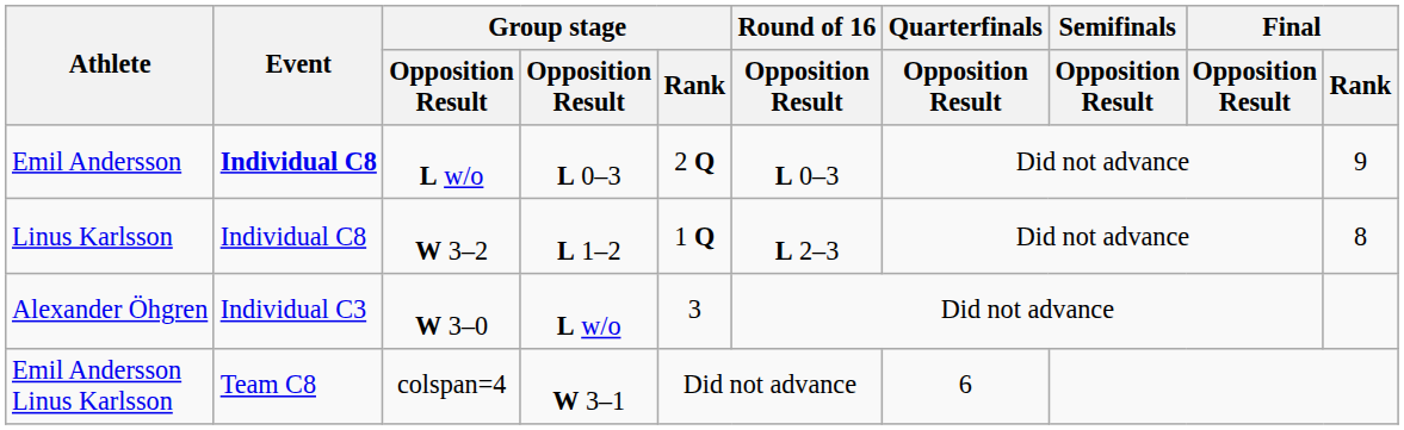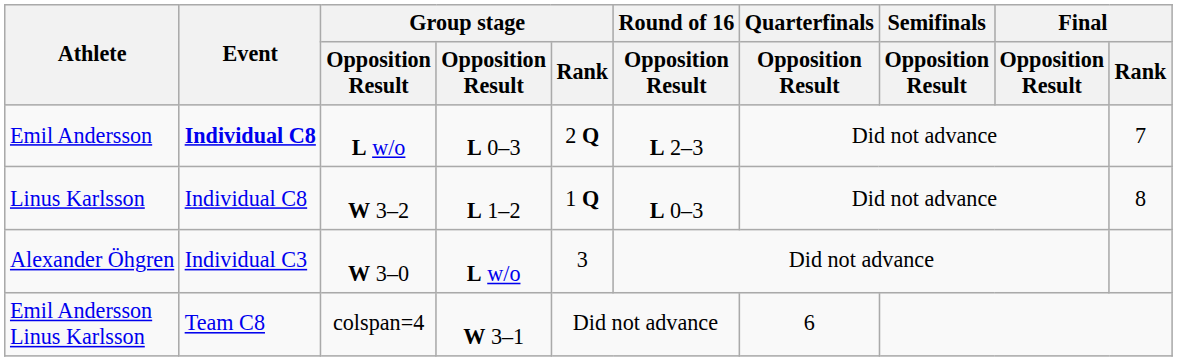Emil Andersson | Round of 16 / Opposition Result: L 0–3 -> L 2–3
Emil Andersson | Final / Rank: 9 -> 7
Linus Karlsson | Round of 16 / Opposition Result: L 2–3 -> L 0–3
